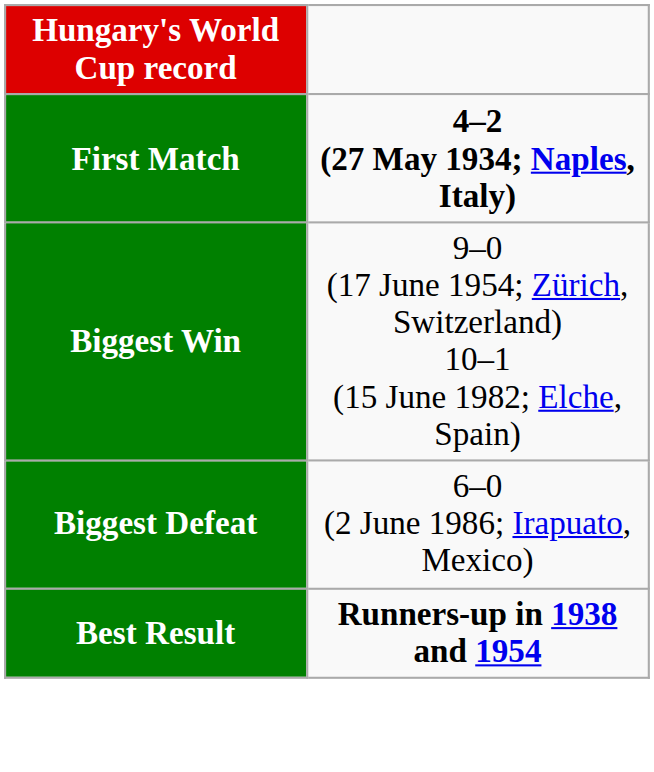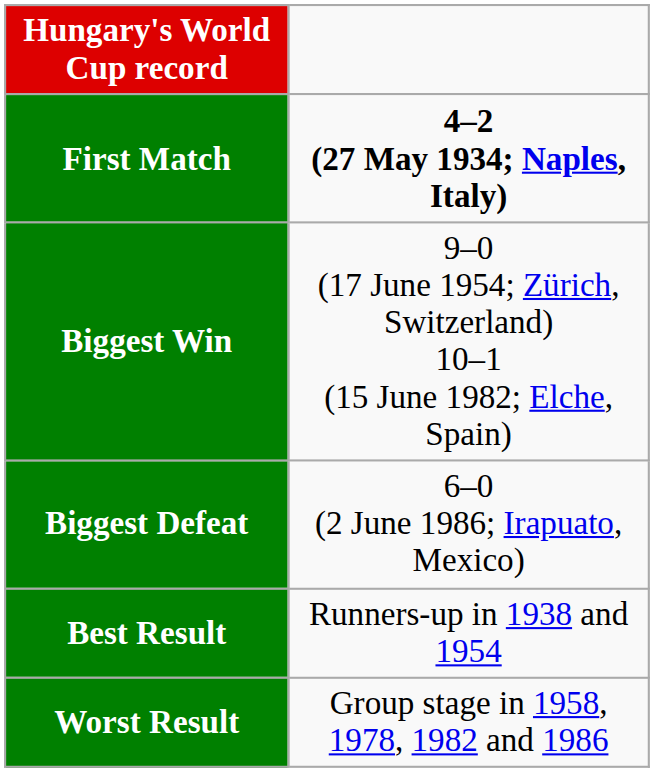Best Result | column 2: bold -> normal
+ row: Worst Result | Group stage in 1958, 1978, 1982 and 1986
